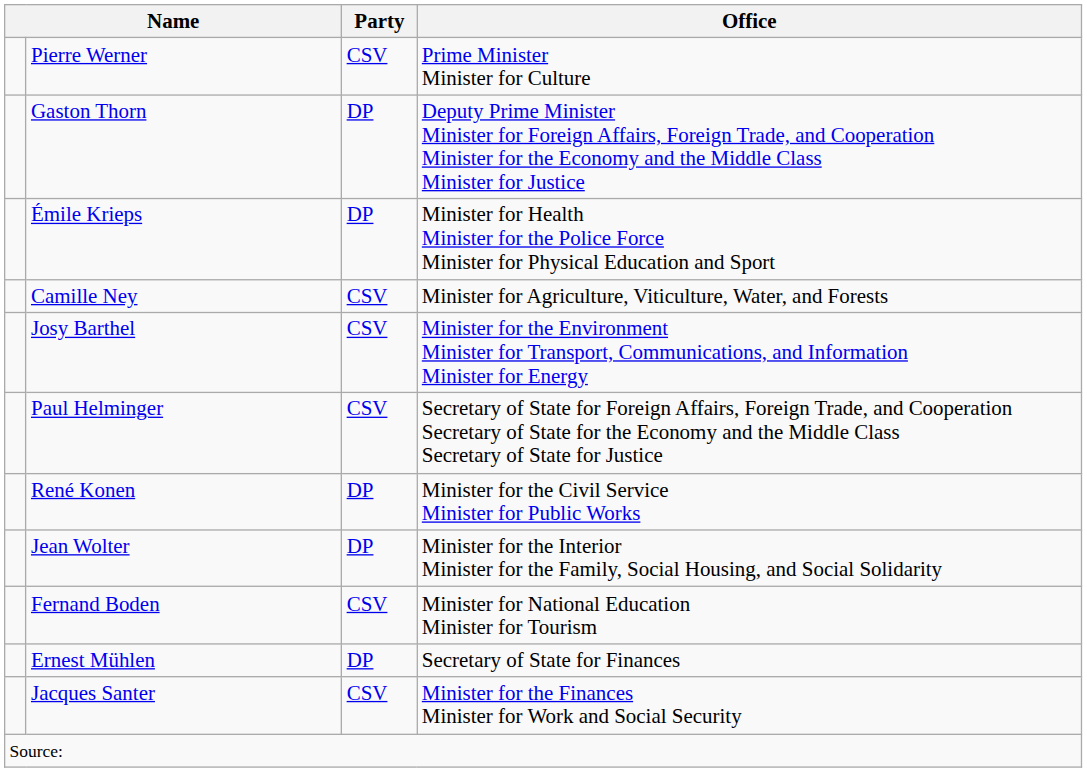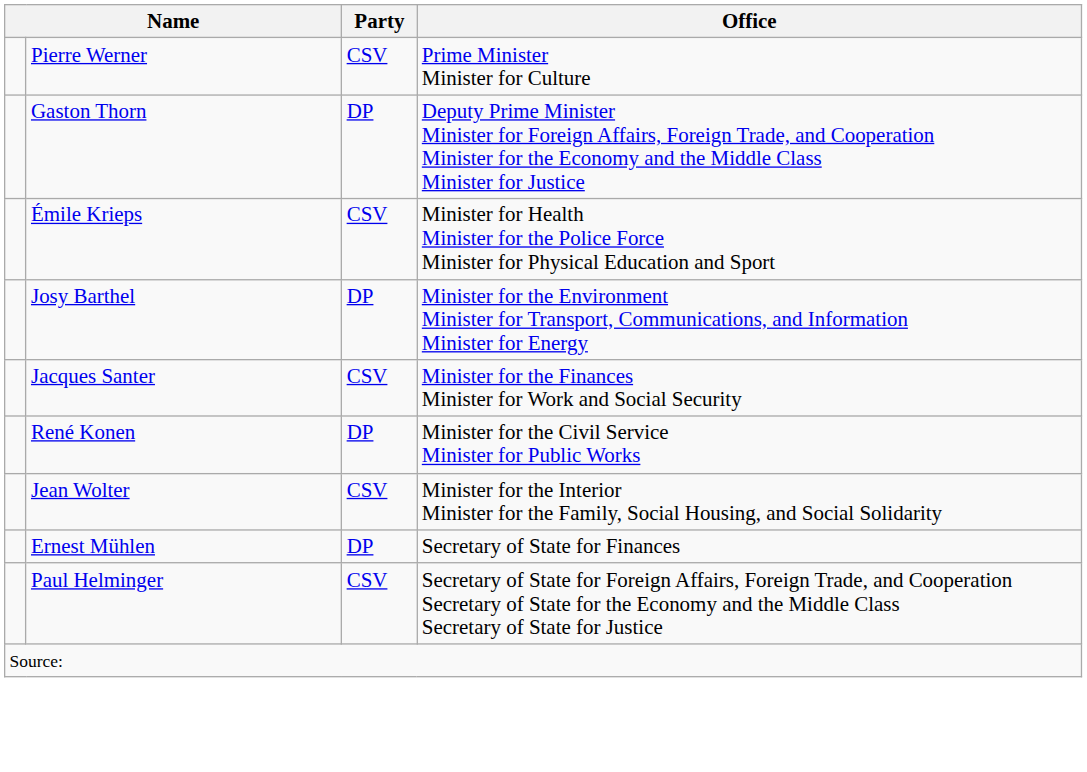Émile Krieps | Party: DP -> CSV
- row: Camille Ney | CSV | Minister for Agriculture, Viticulture, Water, and Forests
Josy Barthel | Party: CSV -> DP
rows swapped: Jacques Santer <-> Paul Helminger
Jean Wolter | Party: DP -> CSV
- row: Fernand Boden | CSV | Minister for National Education Minister for Tourism
